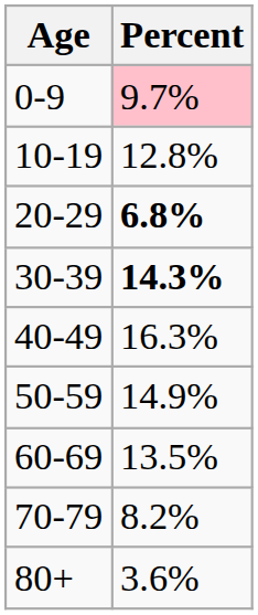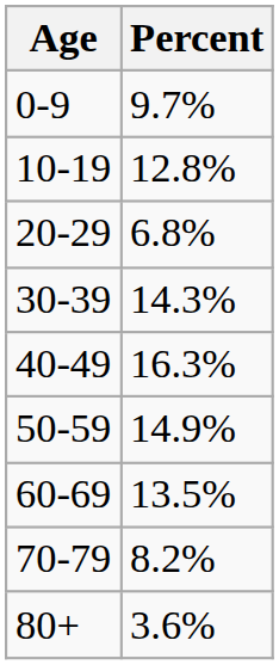0-9 | Percent: pink background -> no background
20-29 | Percent: bold -> normal
30-39 | Percent: bold -> normal
